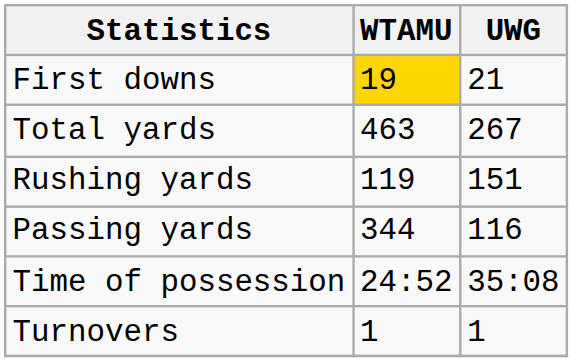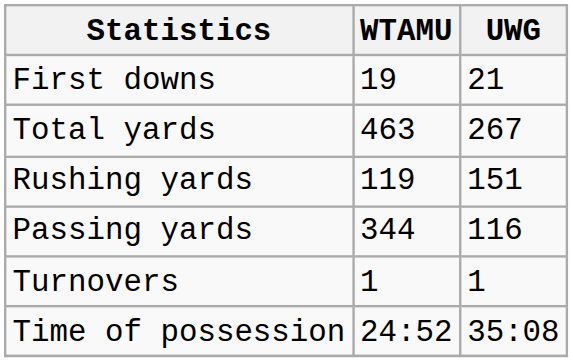First downs | WTAMU: gold background -> no background
rows swapped: Turnovers <-> Time of possession
